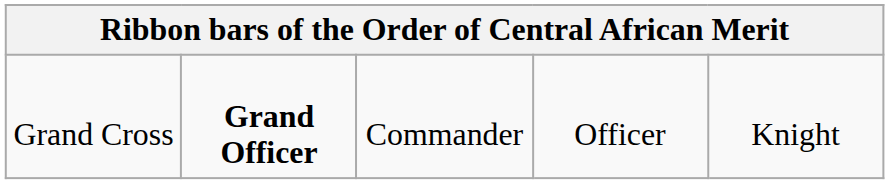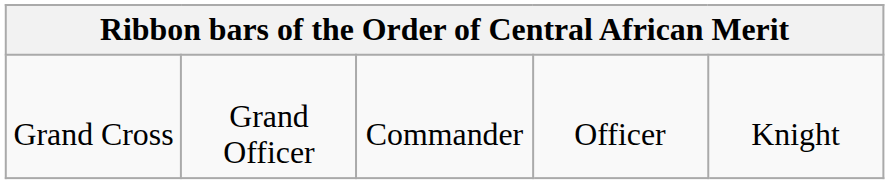Grand Cross | column 2: bold -> normal
